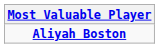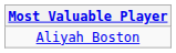row 2 | column 1: bold -> normal
